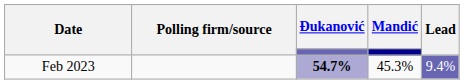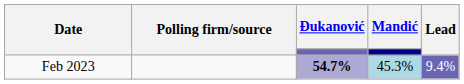Feb 2023 | Mandić: no background -> lightblue background
